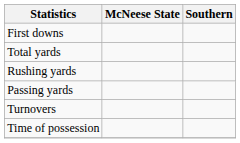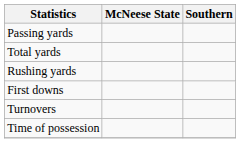rows swapped: First downs <-> Passing yards
